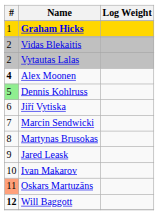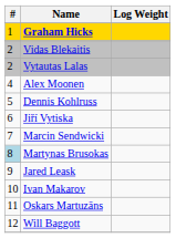Alex Moonen | #: bold -> normal
Dennis Kohlruss | #: lightgreen background -> no background
Martynas Brusokas | #: no background -> lightblue background
Oskars Martuzāns | #: lightsalmon background -> no background
Will Baggott | #: bold -> normal
